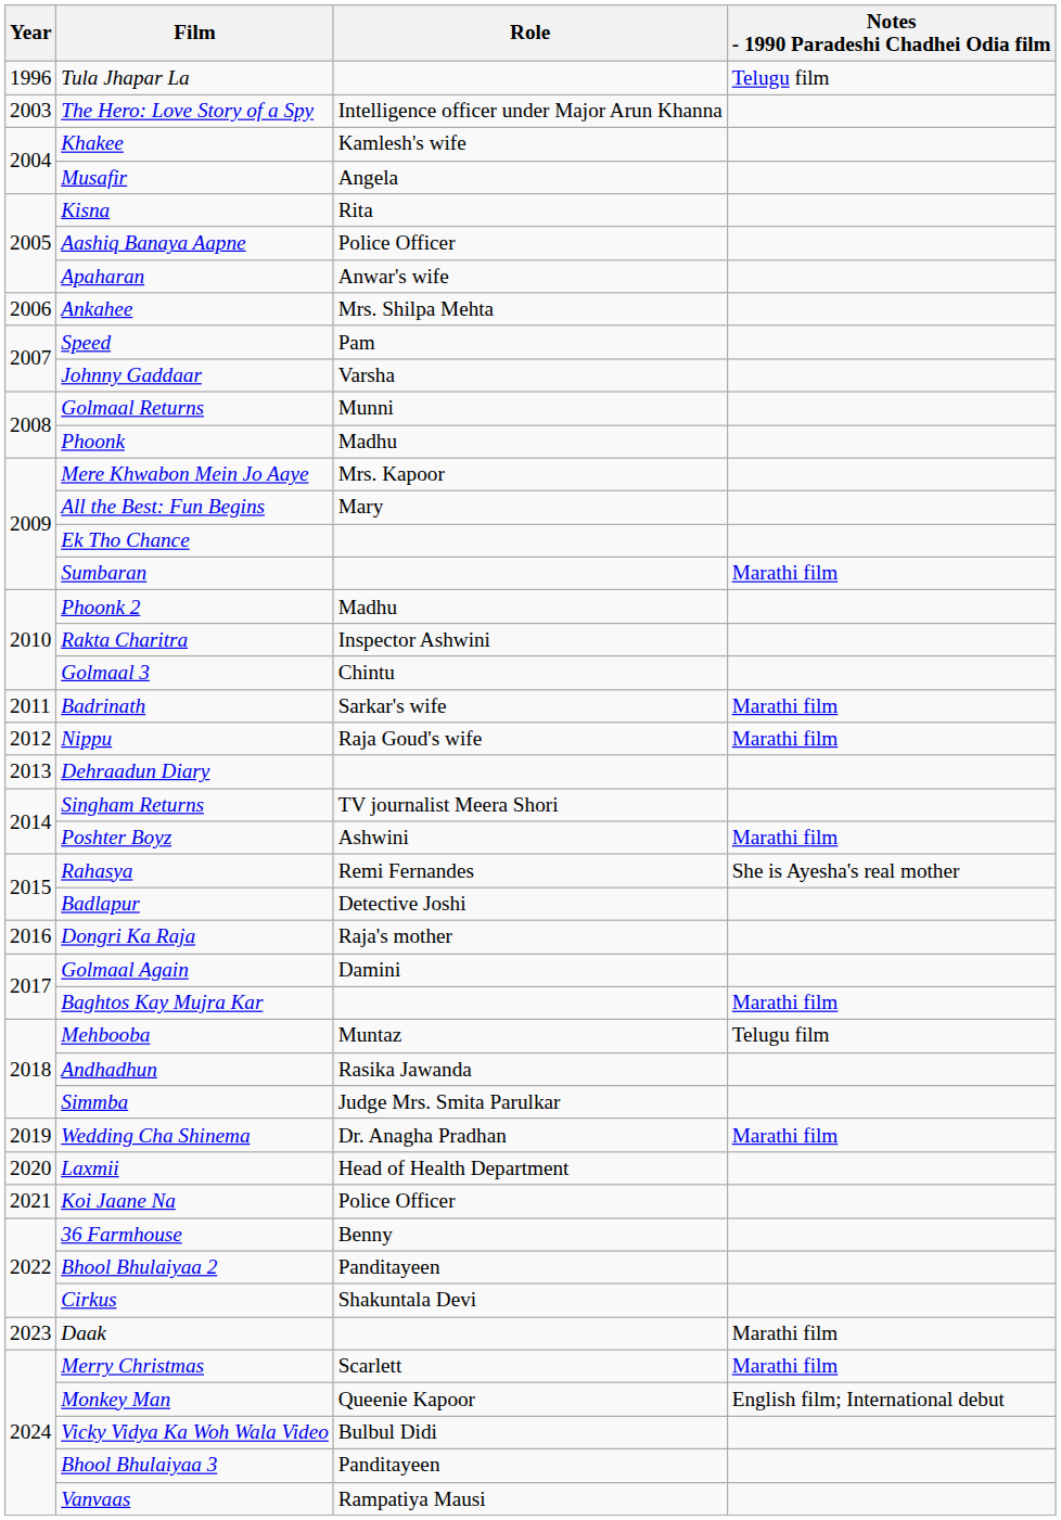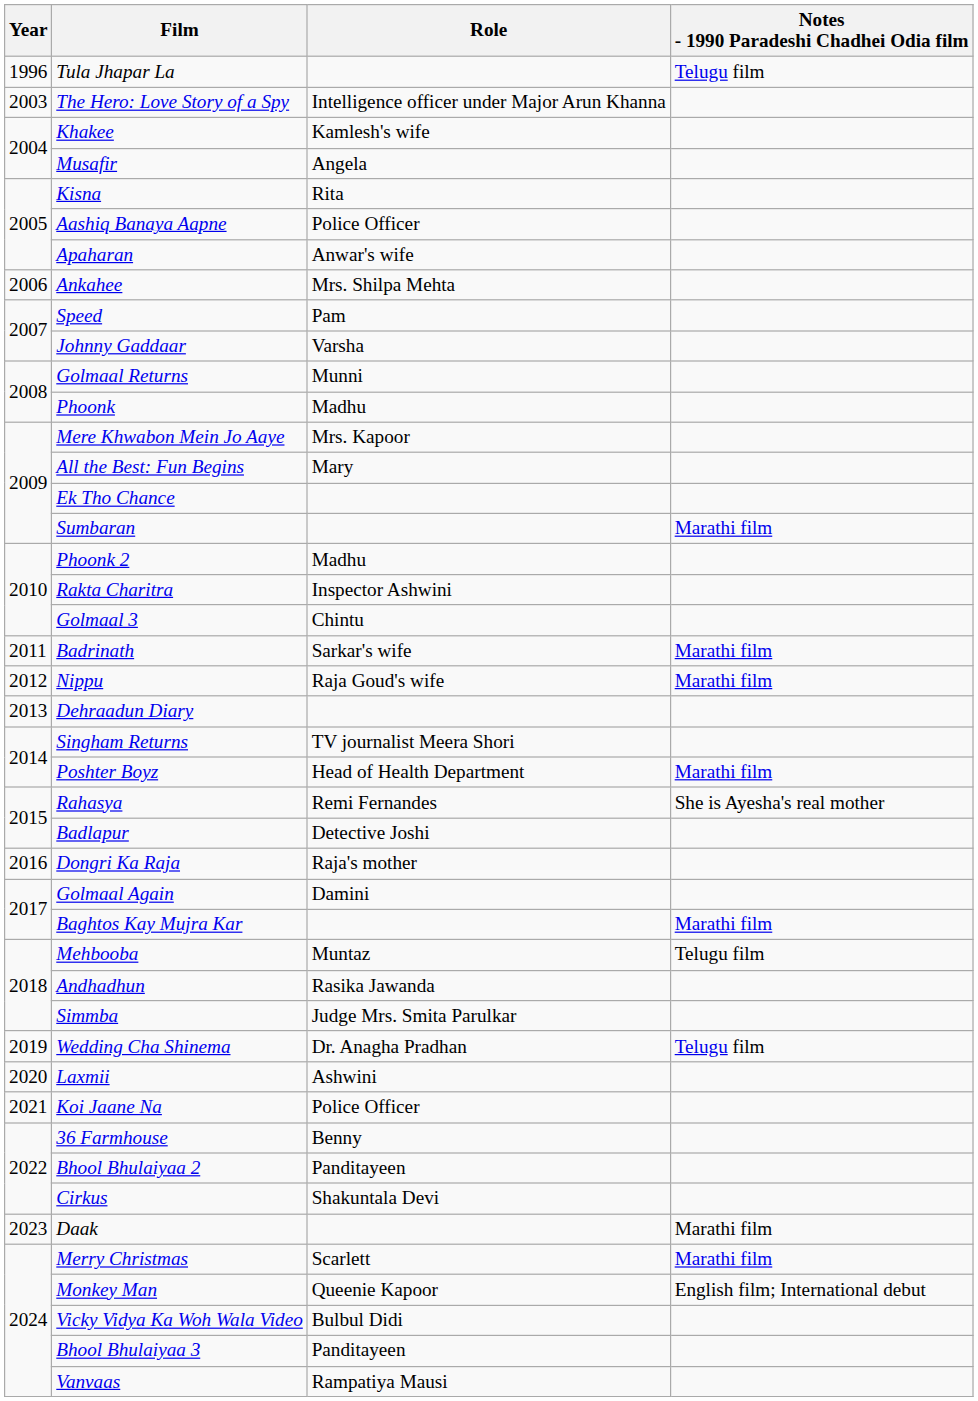Poshter Boyz | Role: Ashwini -> Head of Health Department
Wedding Cha Shinema | Notes - 1990 Paradeshi Chadhei Odia film: Marathi film -> Telugu film
Laxmii | Role: Head of Health Department -> Ashwini
